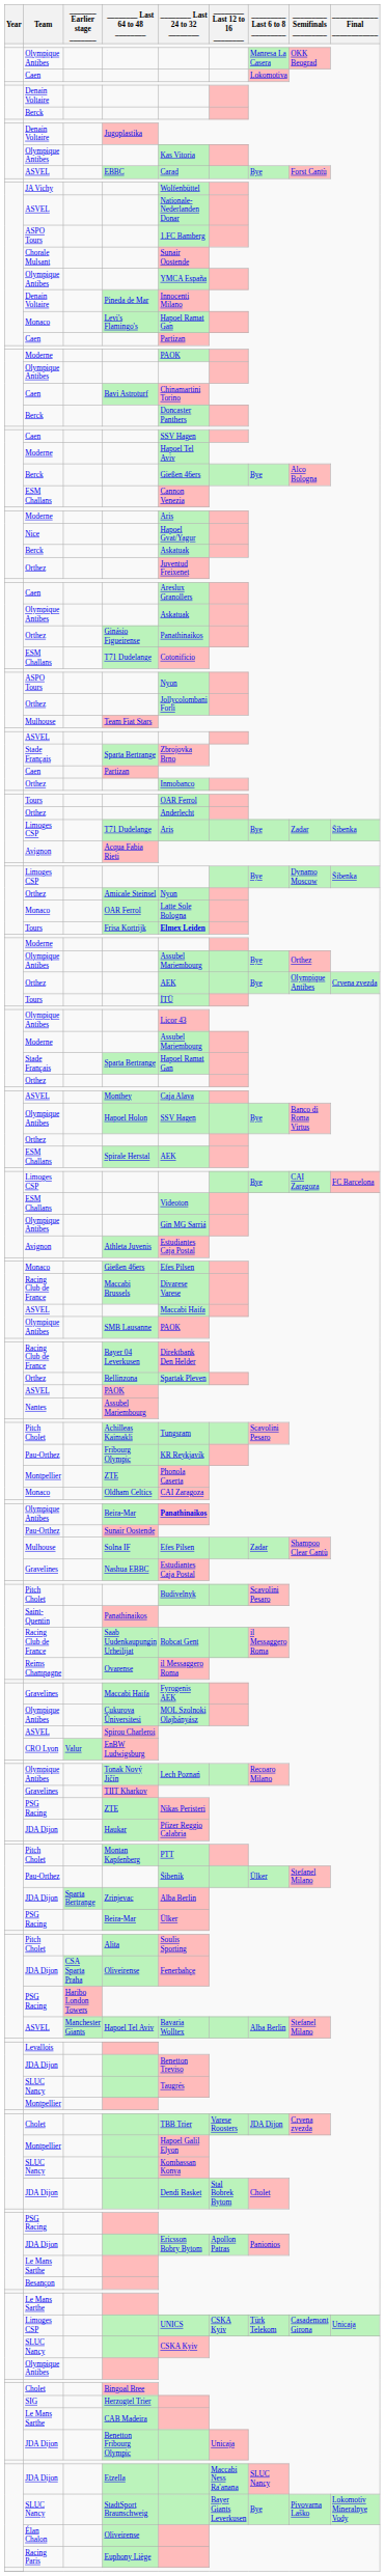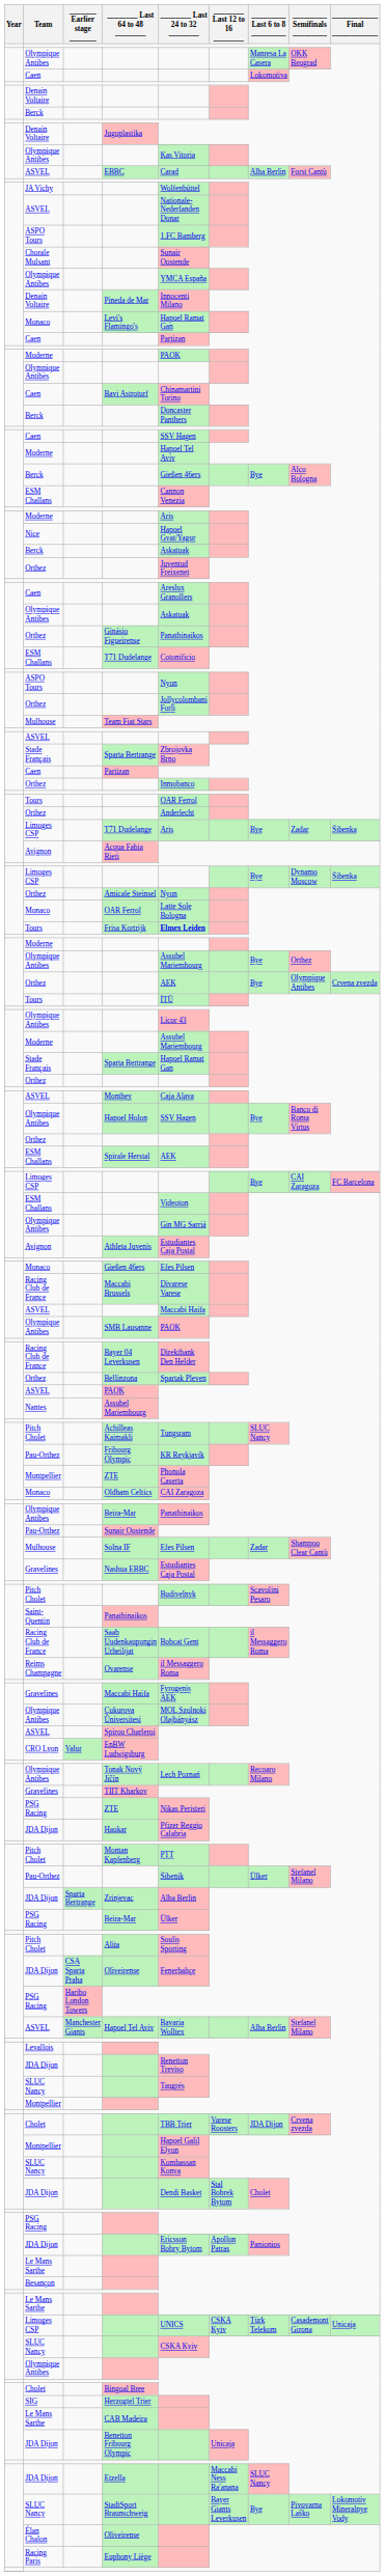EBBC | _________ Last 6 to 8 _________: Bye -> Alba Berlin
Achilleas Kaimakli | _________ Last 6 to 8 _________: Scavolini Pesaro -> SLUC Nancy
Olympique Antibes / Beira-Mar | ________ Last 24 to 32 ________: bold -> normal
